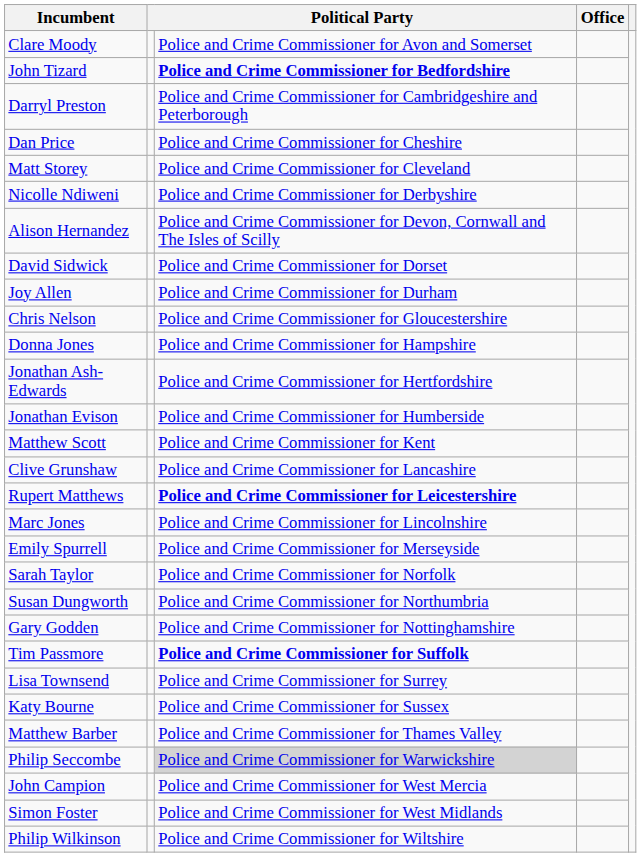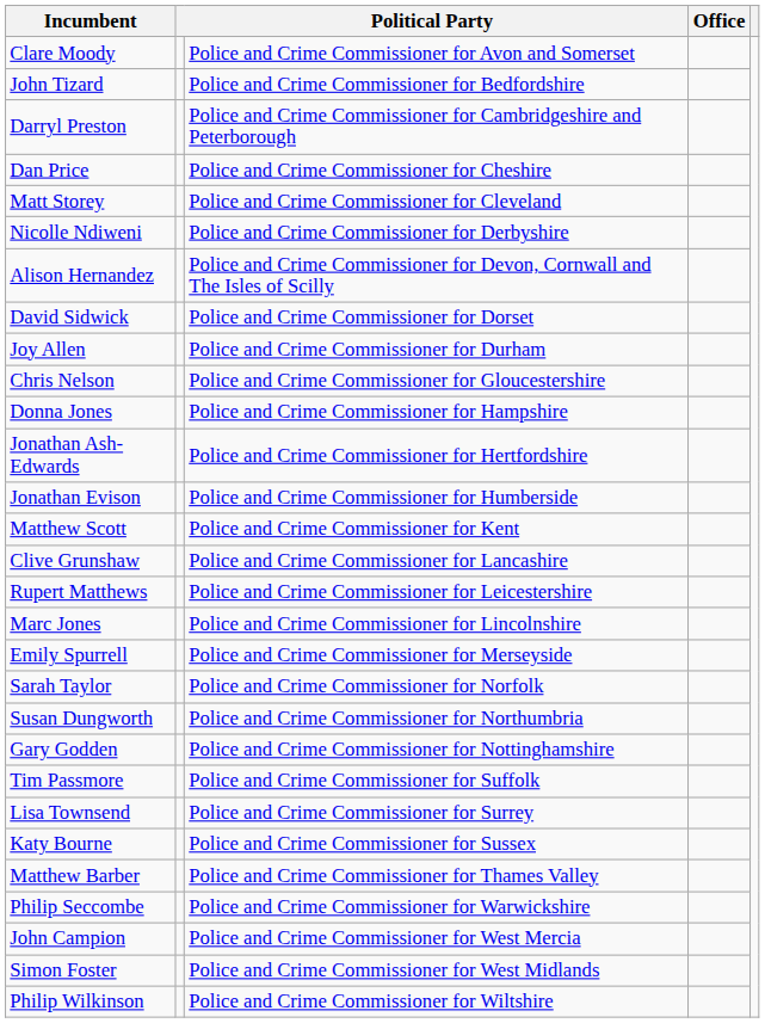John Tizard | column 3: bold -> normal
Rupert Matthews | column 3: bold -> normal
Tim Passmore | column 3: bold -> normal
Philip Seccombe | column 3: lightgrey background -> no background
